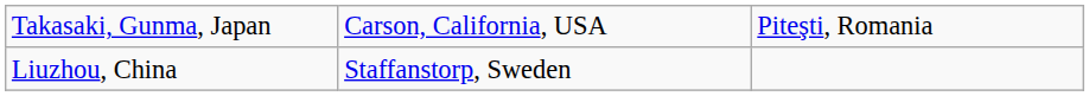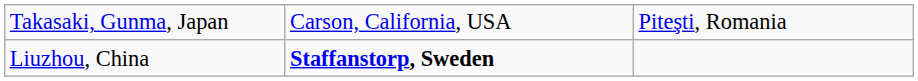Liuzhou, China | column 2: normal -> bold
